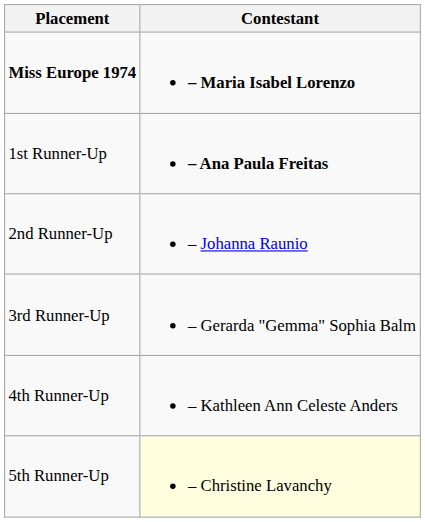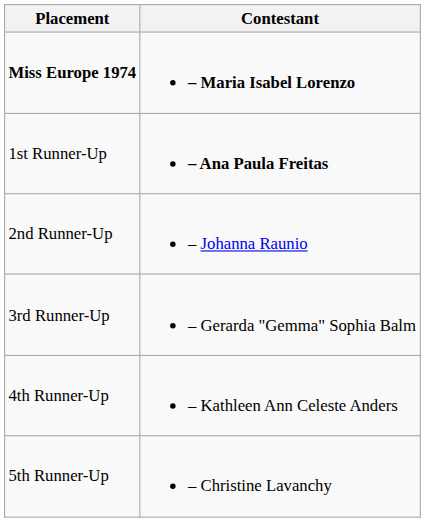5th Runner-Up | Contestant: lightyellow background -> no background
